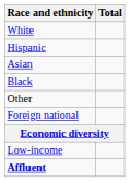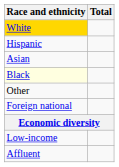White | Race and ethnicity: no background -> gold background
Black | Race and ethnicity: no background -> lightyellow background
Affluent | Race and ethnicity: bold -> normal
